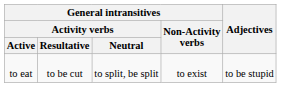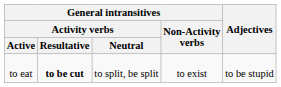to eat | General intransitives / Activity verbs / Resultative: normal -> bold
